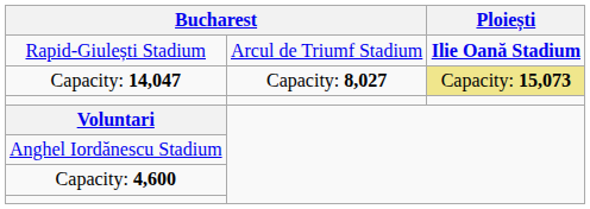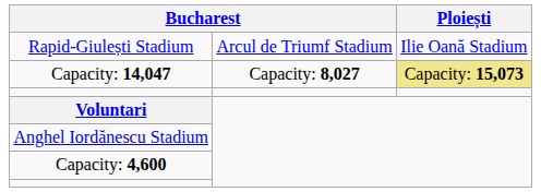Rapid-Giulești Stadium | Ploiești: bold -> normal
